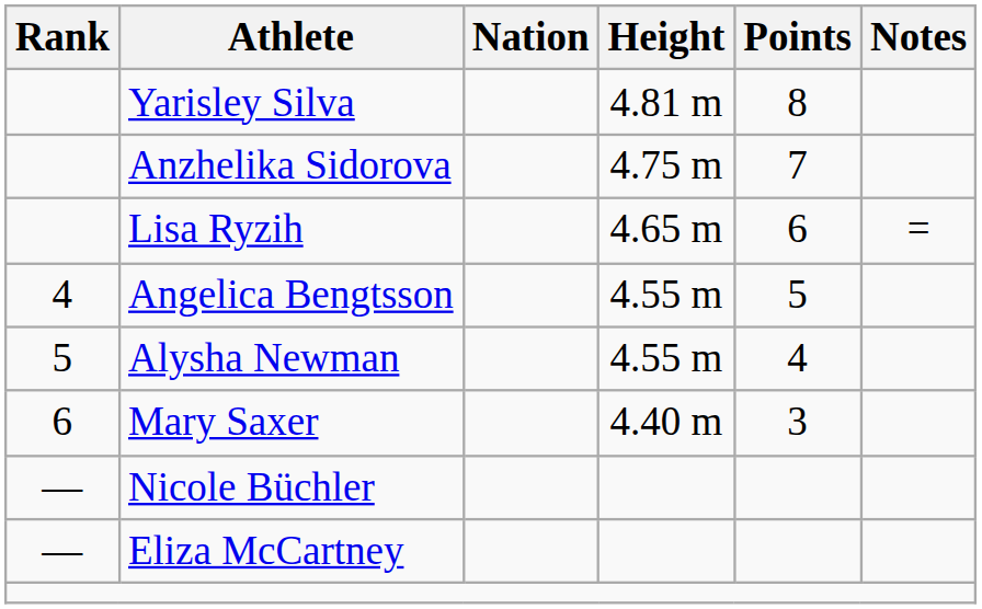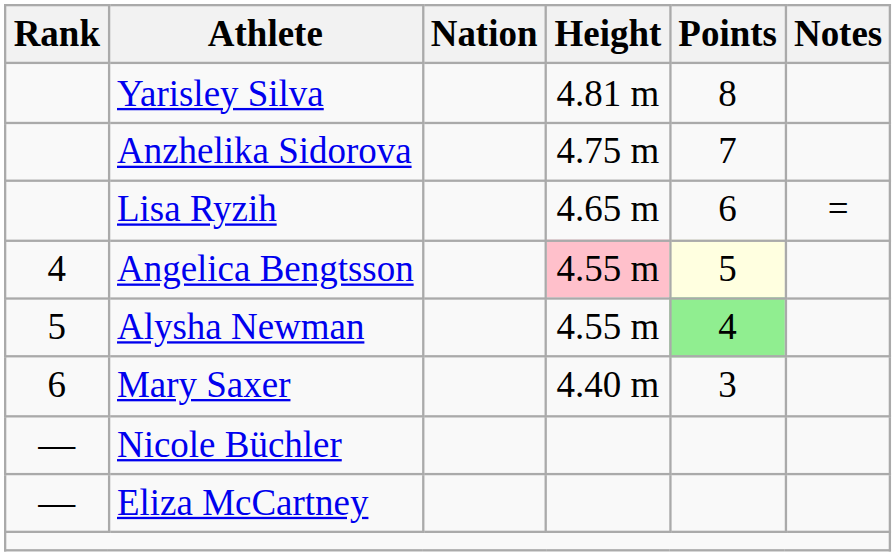Angelica Bengtsson | Height: no background -> pink background
Angelica Bengtsson | Points: no background -> lightyellow background
Alysha Newman | Points: no background -> lightgreen background
